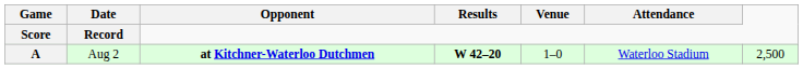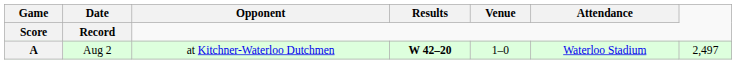A | Opponent: bold -> normal
A | column 7: 2,500 -> 2,497
